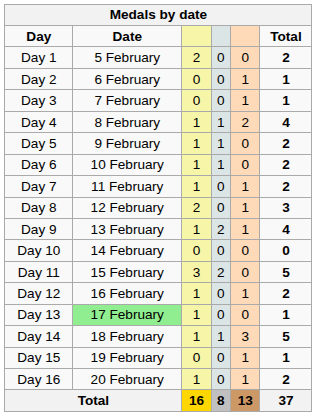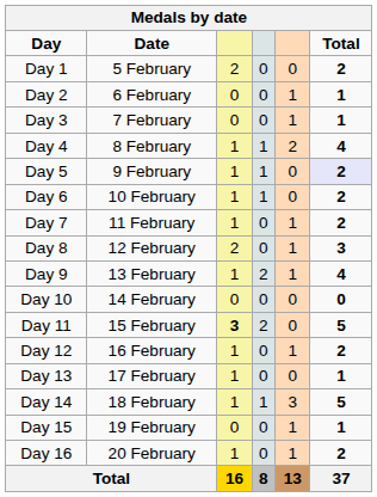Day 5 | Total: no background -> lavender background
Day 11 | column 3: normal -> bold
Day 13 | Date: lightgreen background -> no background
